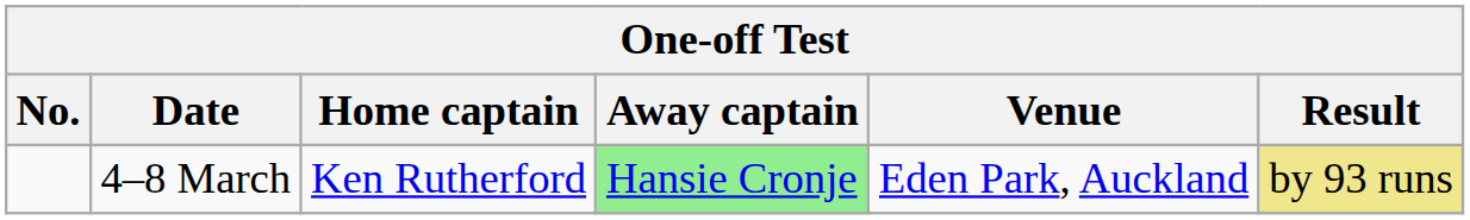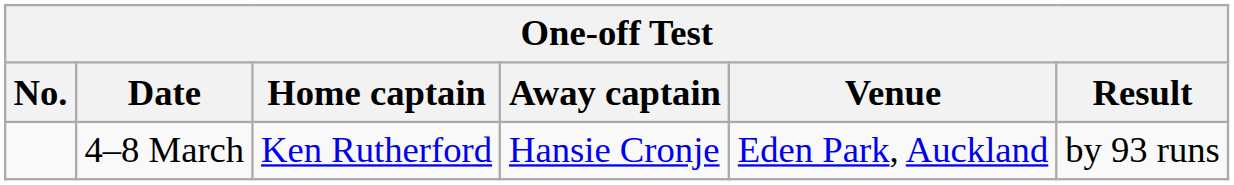4–8 March | Away captain: lightgreen background -> no background
4–8 March | Result: khaki background -> no background
